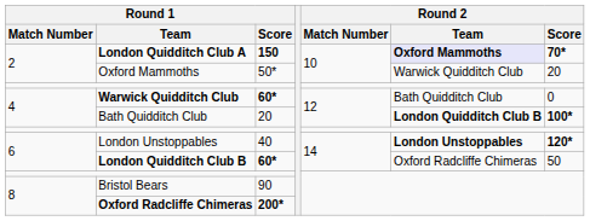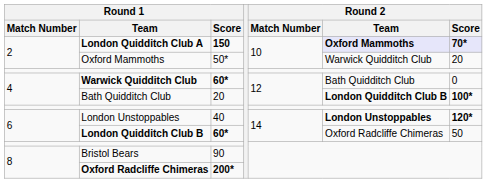London Quidditch Club A | Round 2 / Score: no background -> lavender background
